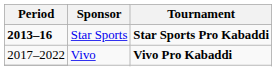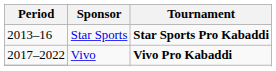Star Sports | Period: bold -> normal
